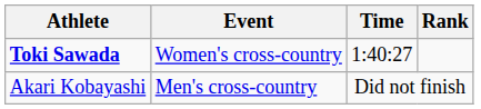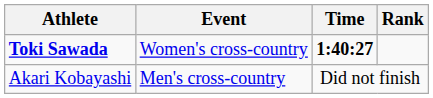Toki Sawada | Time: normal -> bold
